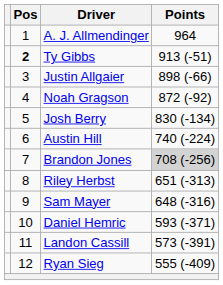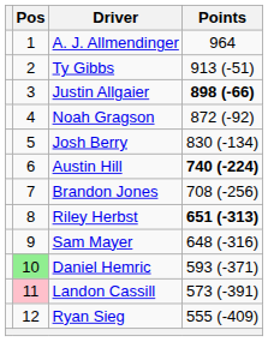Ty Gibbs | Pos: bold -> normal
Justin Allgaier | Points: normal -> bold
Austin Hill | Points: normal -> bold
Brandon Jones | Points: lightgrey background -> no background
Riley Herbst | Points: normal -> bold
Daniel Hemric | Pos: no background -> lightgreen background
Landon Cassill | Pos: no background -> pink background
